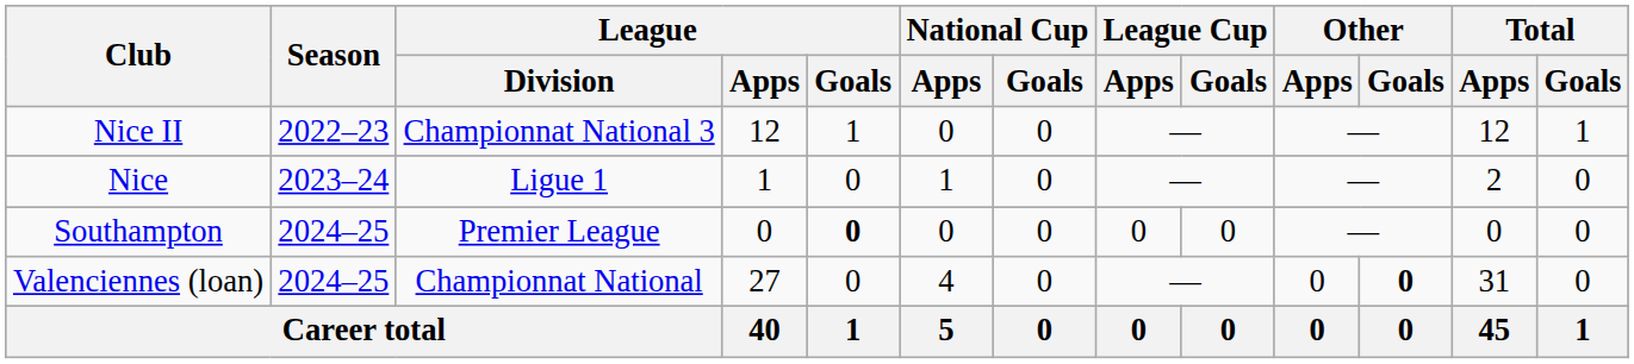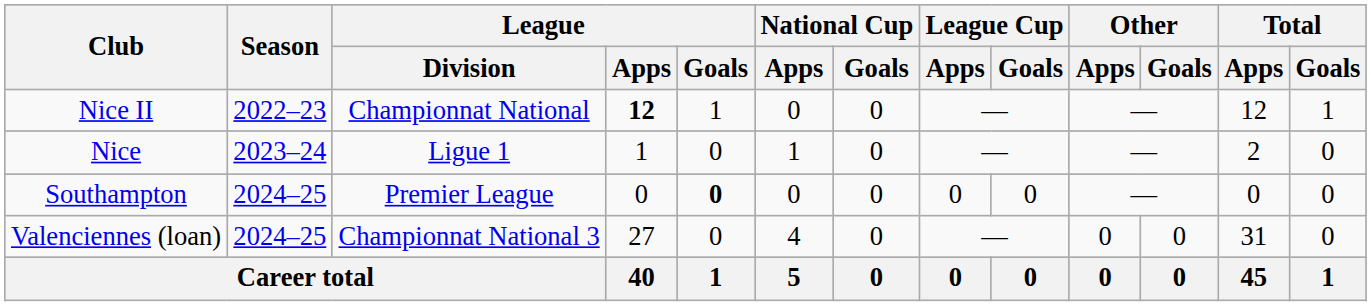Nice II | League / Division: Championnat National 3 -> Championnat National
Nice II | League / Apps: normal -> bold
Valenciennes (loan) | League / Division: Championnat National -> Championnat National 3
Valenciennes (loan) | Other / Goals: bold -> normal
